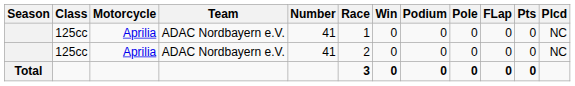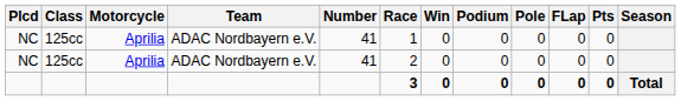columns swapped: Season <-> Plcd
